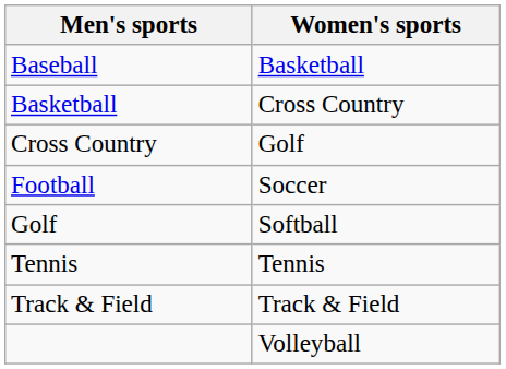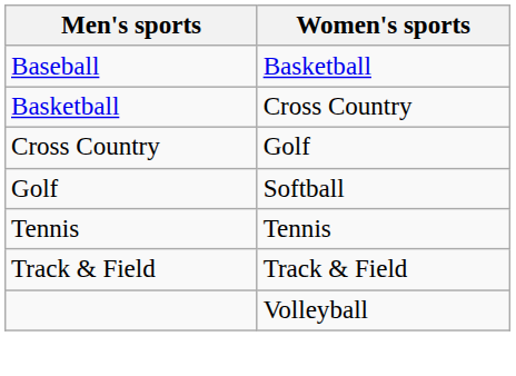- row: Football | Soccer
